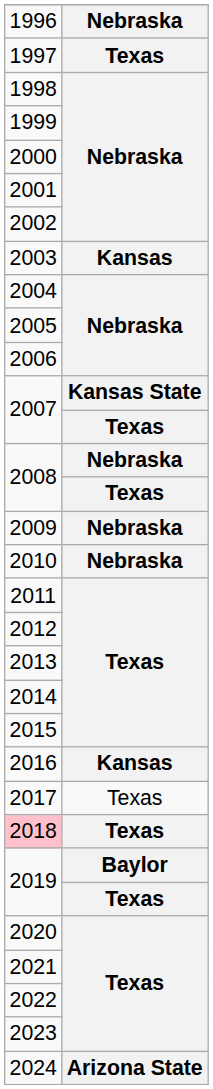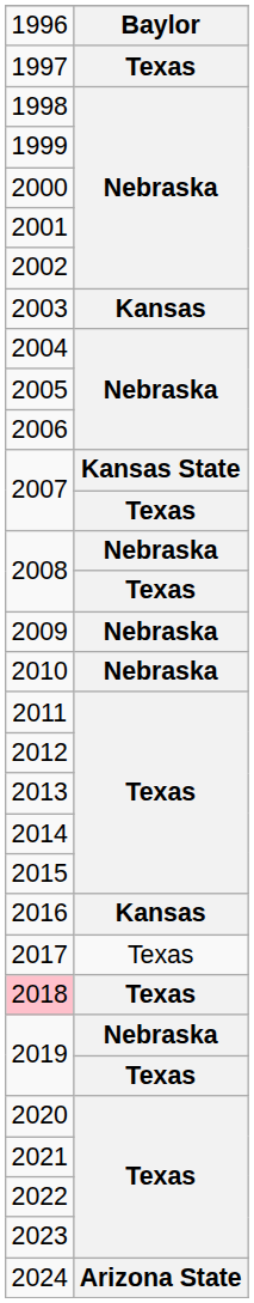row 1 | column 2: Nebraska -> Baylor
row 26 | column 2: Baylor -> Nebraska
